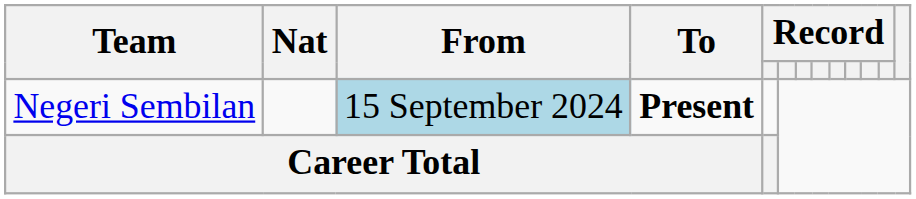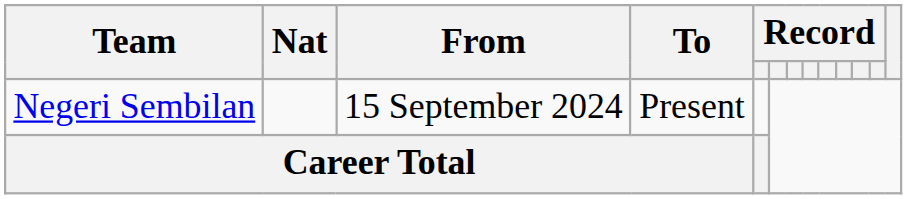Negeri Sembilan | From: lightblue background -> no background
Negeri Sembilan | To: bold -> normal
